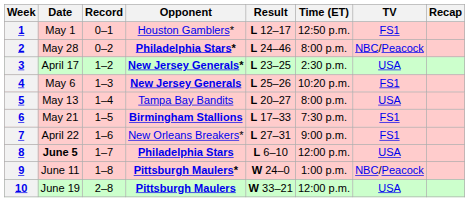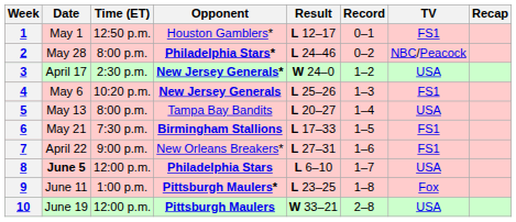columns swapped: Time (ET) <-> Record
3 | Result: L 23–25 -> W 24–0
9 | Result: W 24–0 -> L 23–25
9 | TV: NBC/Peacock -> Fox
